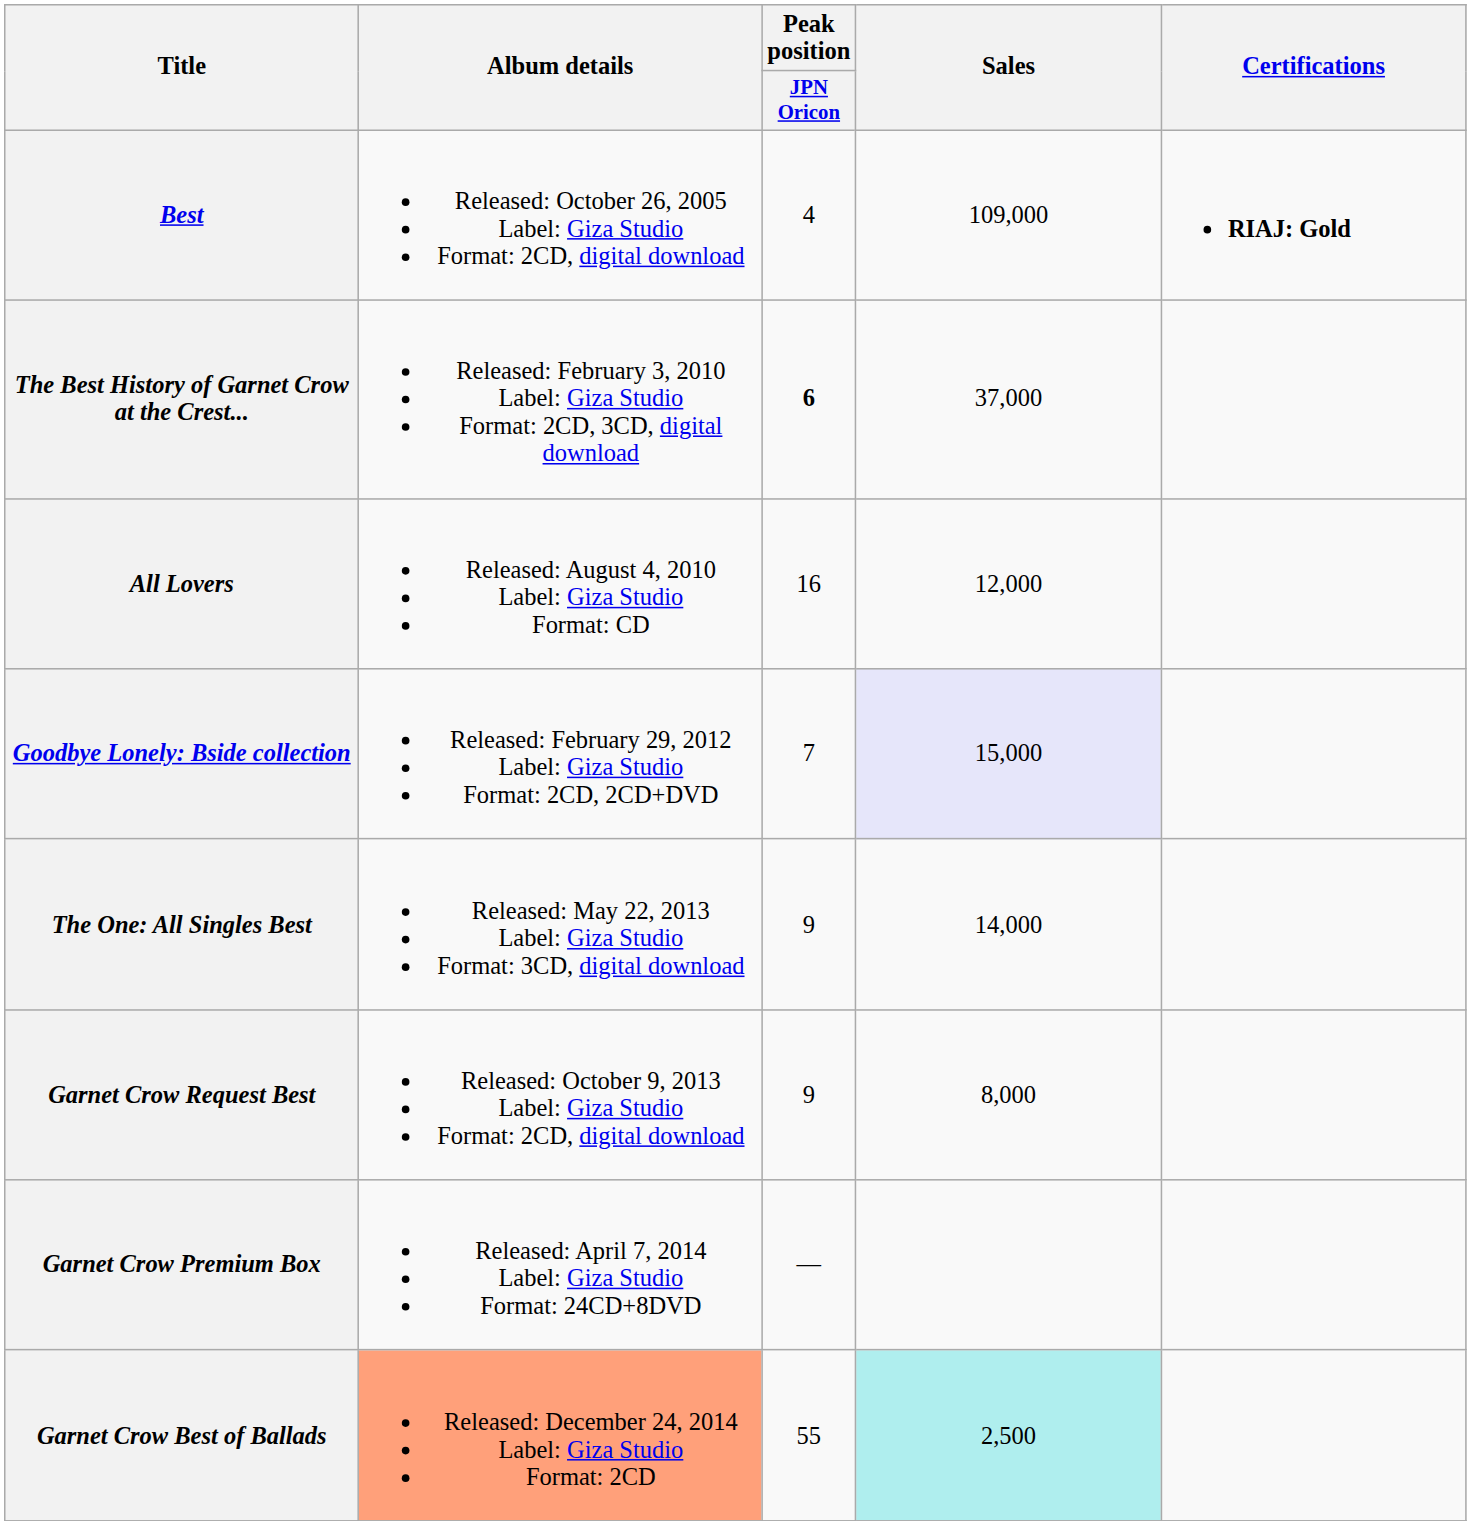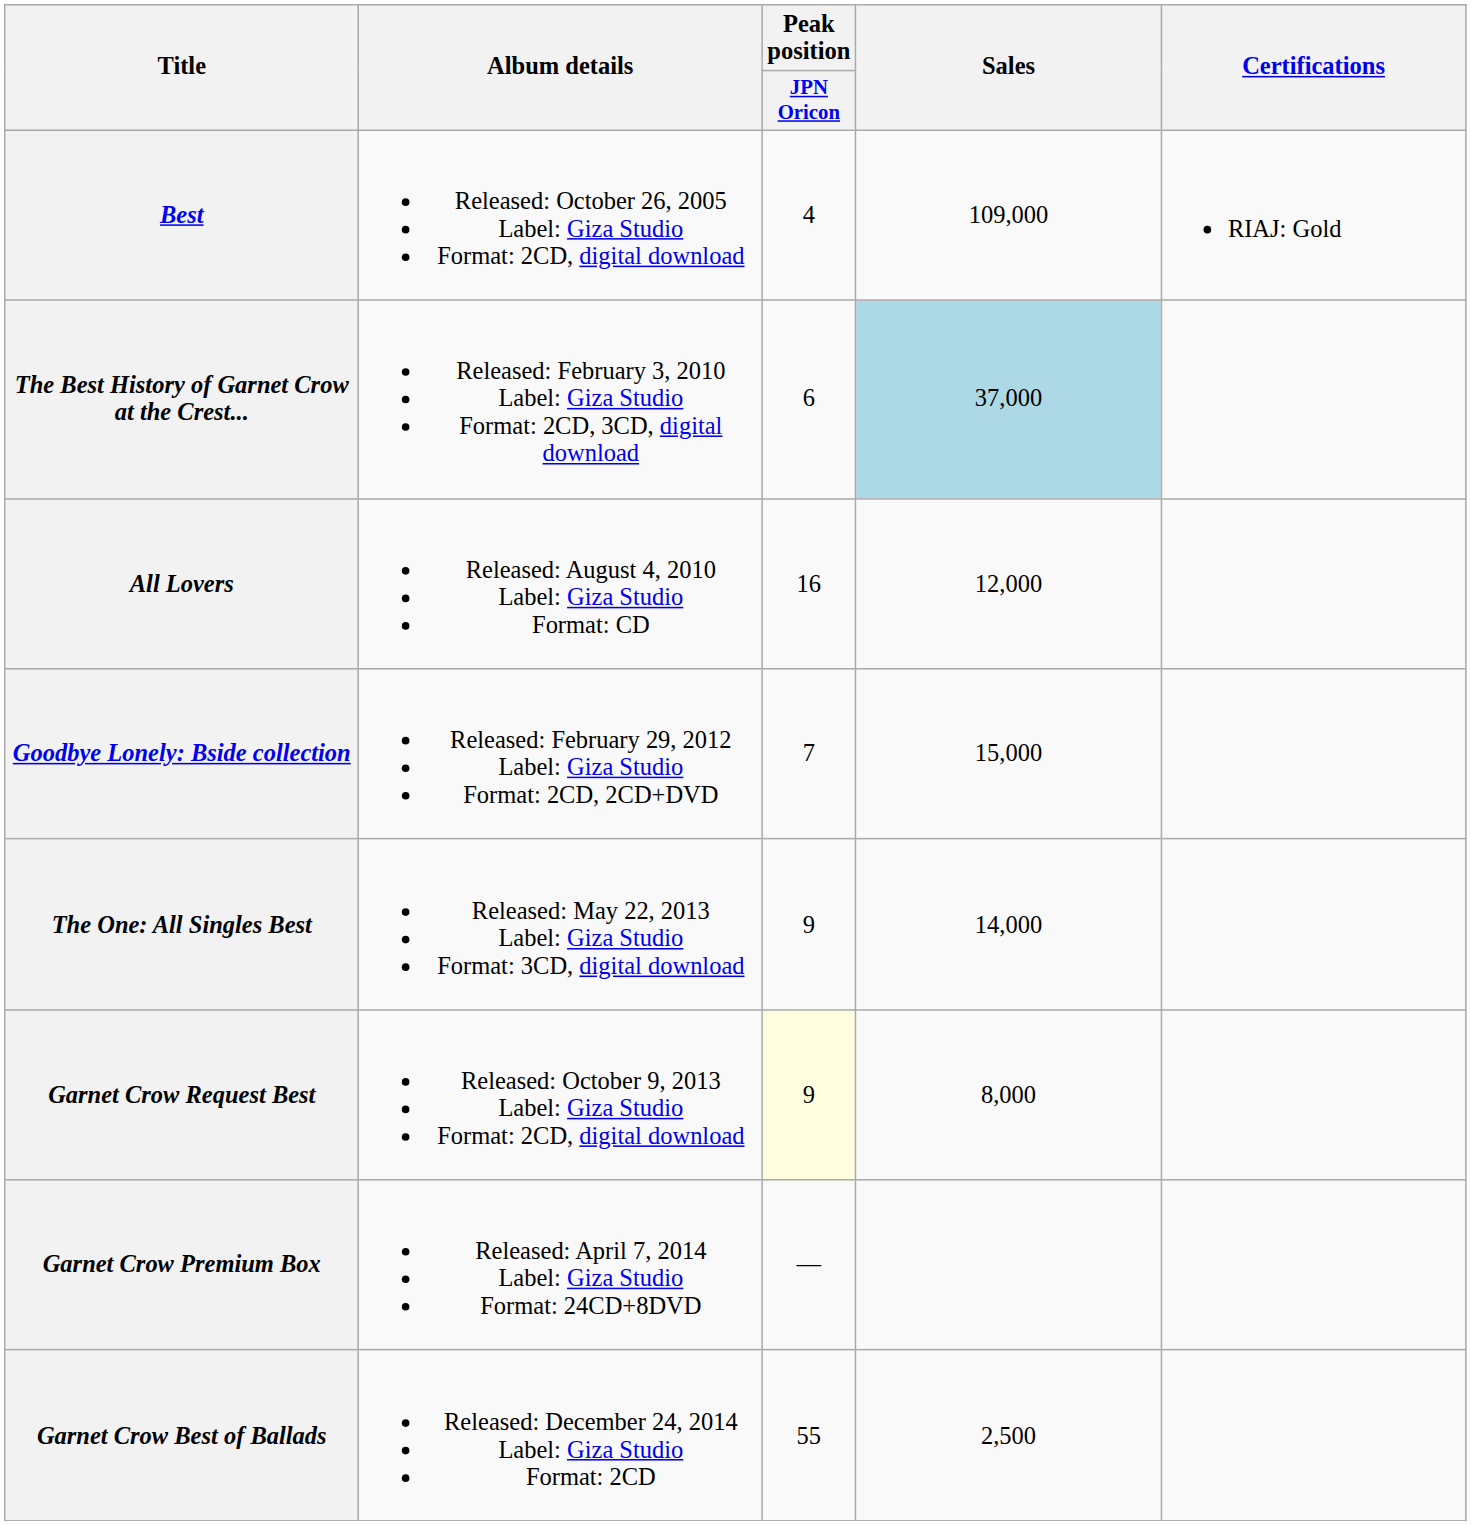Best | Certifications: bold -> normal
The Best History of Garnet Crow at the Crest... | Peak position / JPN Oricon: bold -> normal
The Best History of Garnet Crow at the Crest... | Sales: no background -> lightblue background
Goodbye Lonely: Bside collection | Sales: lavender background -> no background
Garnet Crow Request Best | Peak position / JPN Oricon: no background -> lightyellow background
Garnet Crow Best of Ballads | Album details: lightsalmon background -> no background
Garnet Crow Best of Ballads | Sales: paleturquoise background -> no background
